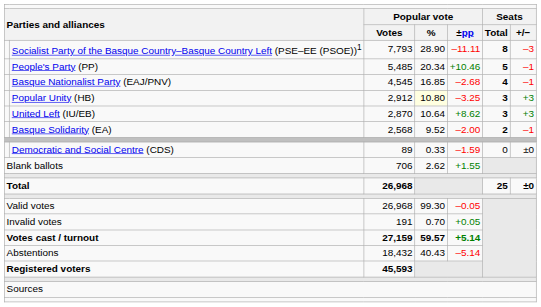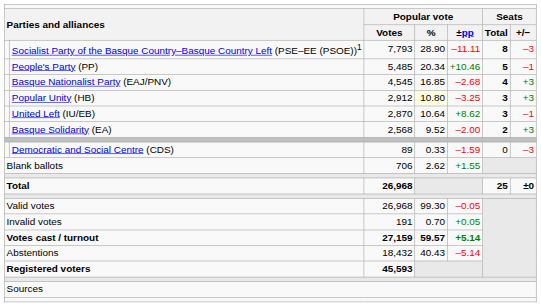Basque Nationalist Party (EAJ/PNV) | column 7: –1 -> +3
United Left (IU/EB) | column 7: +3 -> –1
Basque Solidarity (EA) | column 7: –1 -> +3
Democratic and Social Centre (CDS) | column 7: ±0 -> –3
